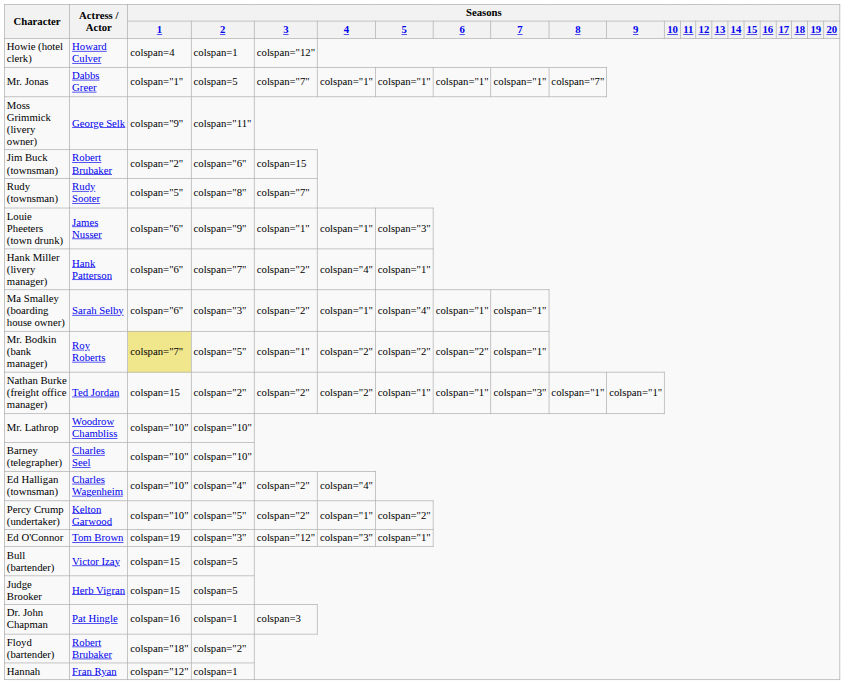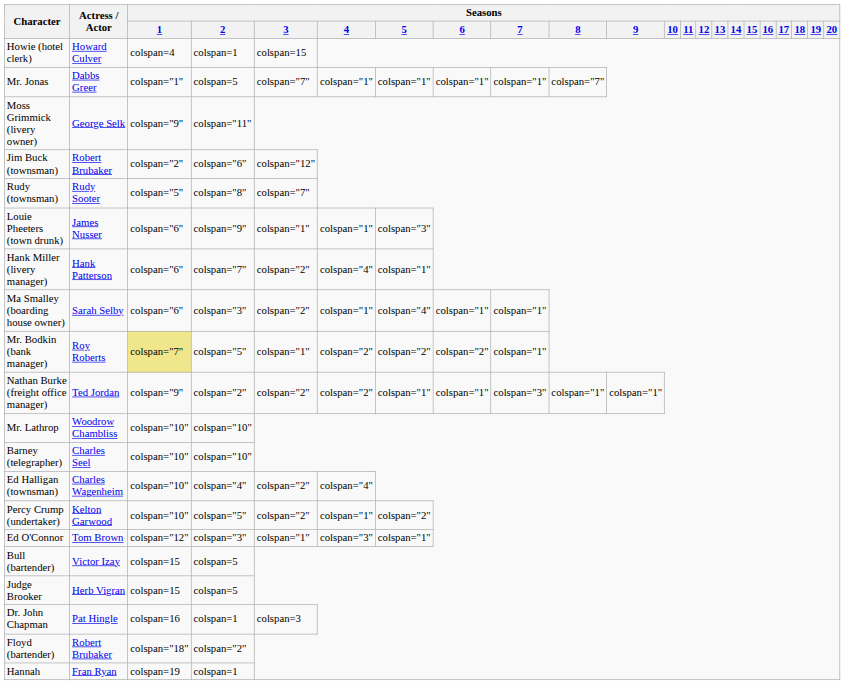Howie (hotel clerk) | Seasons / 3: colspan="12" -> colspan=15
Jim Buck (townsman) | Seasons / 3: colspan=15 -> colspan="12"
Nathan Burke (freight office manager) | Seasons / 1: colspan=15 -> colspan="9"
Ed O'Connor | Seasons / 1: colspan=19 -> colspan="12"
Ed O'Connor | Seasons / 3: colspan="12" -> colspan="1"
Hannah | Seasons / 1: colspan="12" -> colspan=19
